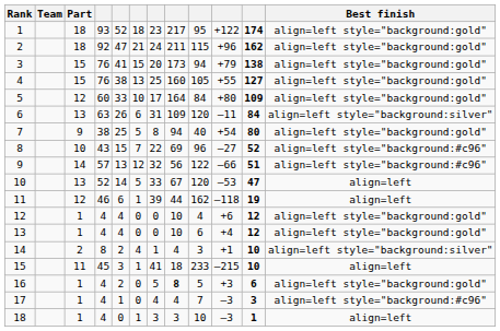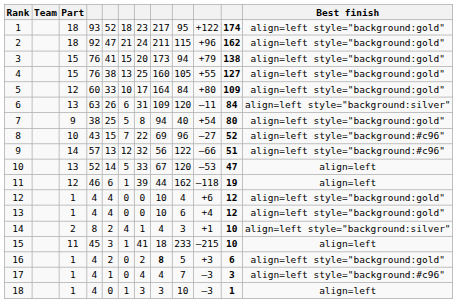16 | column 7: 5 -> 2
